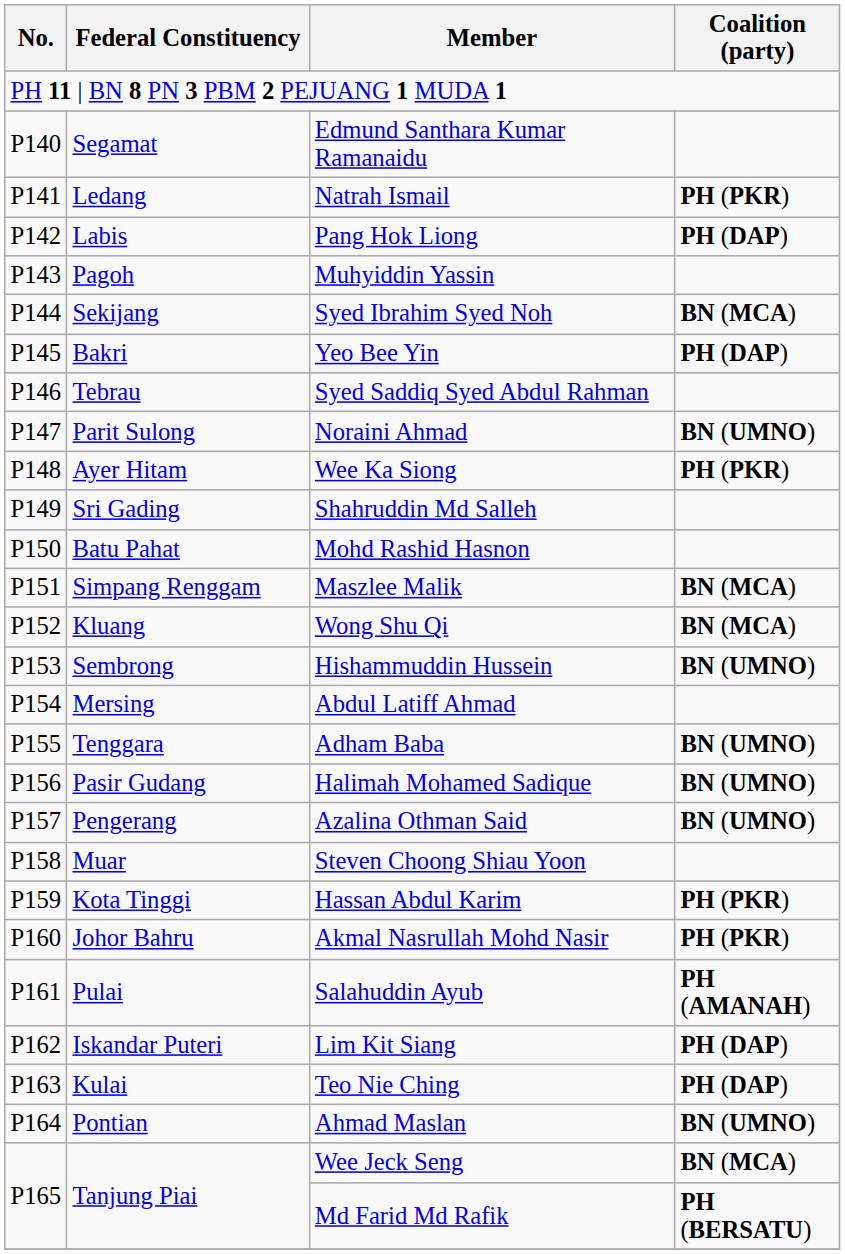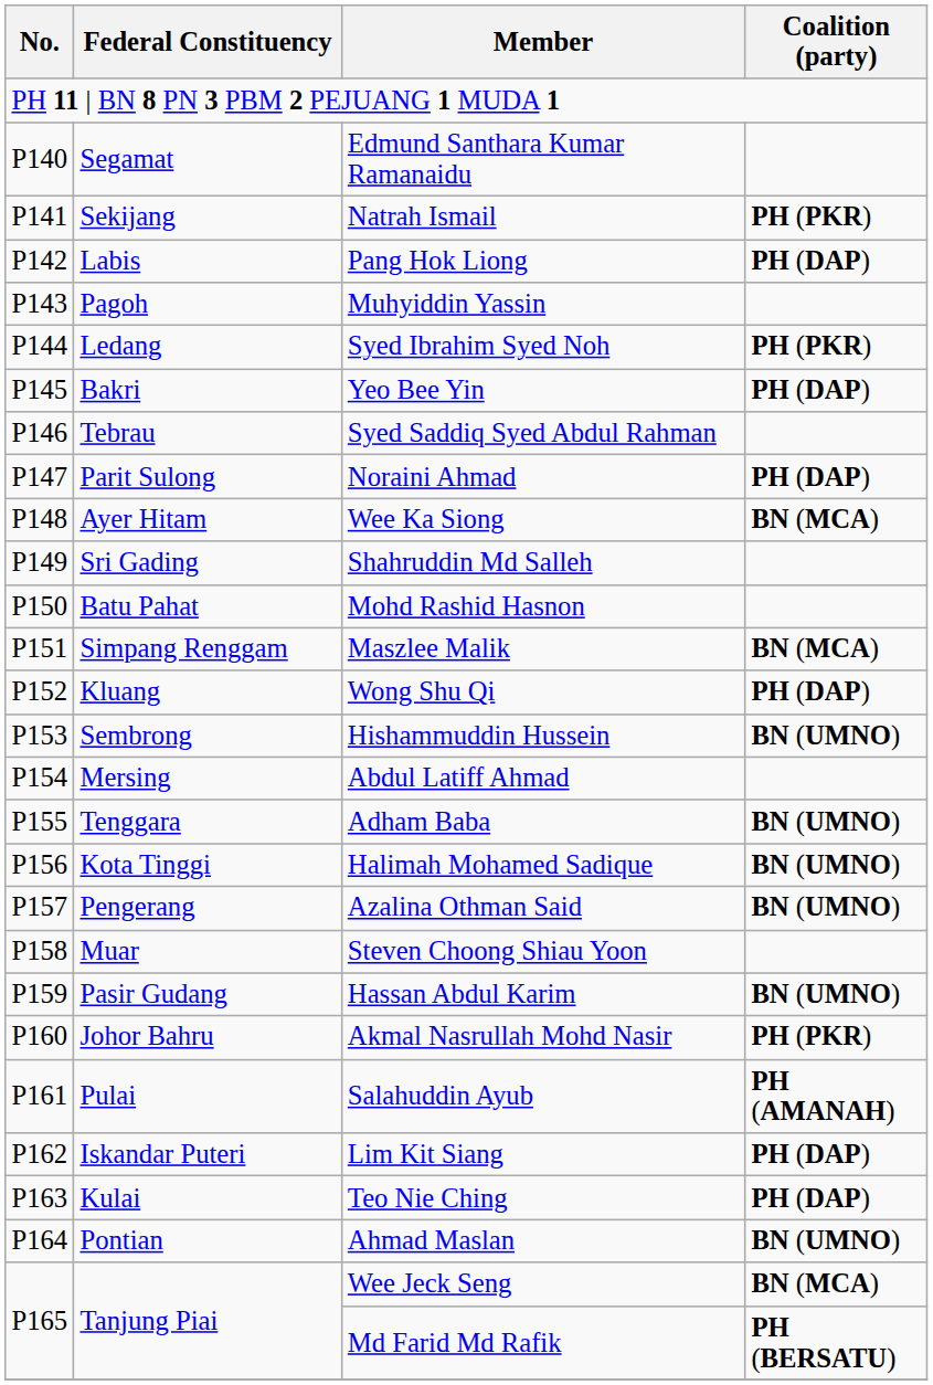Natrah Ismail | Federal Constituency: Ledang -> Sekijang
Syed Ibrahim Syed Noh | Federal Constituency: Sekijang -> Ledang
Syed Ibrahim Syed Noh | Coalition (party): BN (MCA) -> PH (PKR)
Noraini Ahmad | Coalition (party): BN (UMNO) -> PH (DAP)
Wee Ka Siong | Coalition (party): PH (PKR) -> BN (MCA)
Wong Shu Qi | Coalition (party): BN (MCA) -> PH (DAP)
Halimah Mohamed Sadique | Federal Constituency: Pasir Gudang -> Kota Tinggi
Hassan Abdul Karim | Federal Constituency: Kota Tinggi -> Pasir Gudang
Hassan Abdul Karim | Coalition (party): PH (PKR) -> BN (UMNO)
